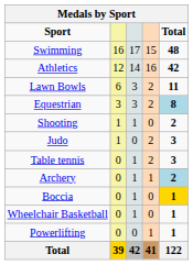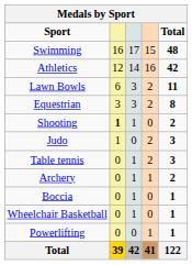Equestrian | Total: lightblue background -> no background
Shooting | column 2: normal -> bold
Archery | Total: lightblue background -> no background
Boccia | Total: gold background -> no background
